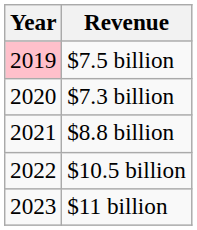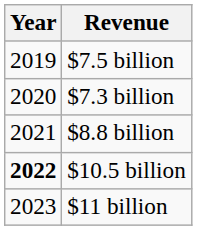$7.5 billion | Year: pink background -> no background
$10.5 billion | Year: normal -> bold
